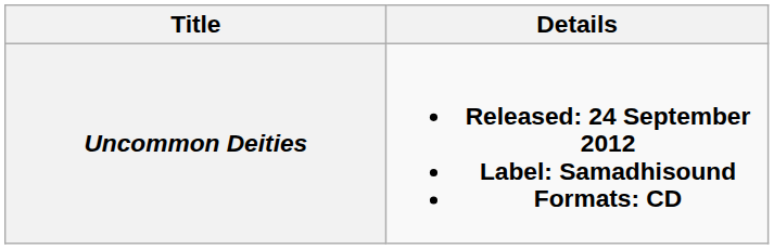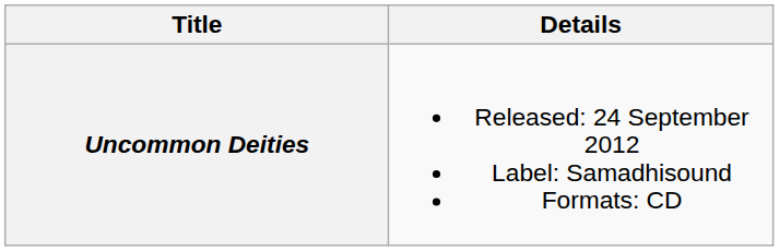Uncommon Deities | Details: bold -> normal
